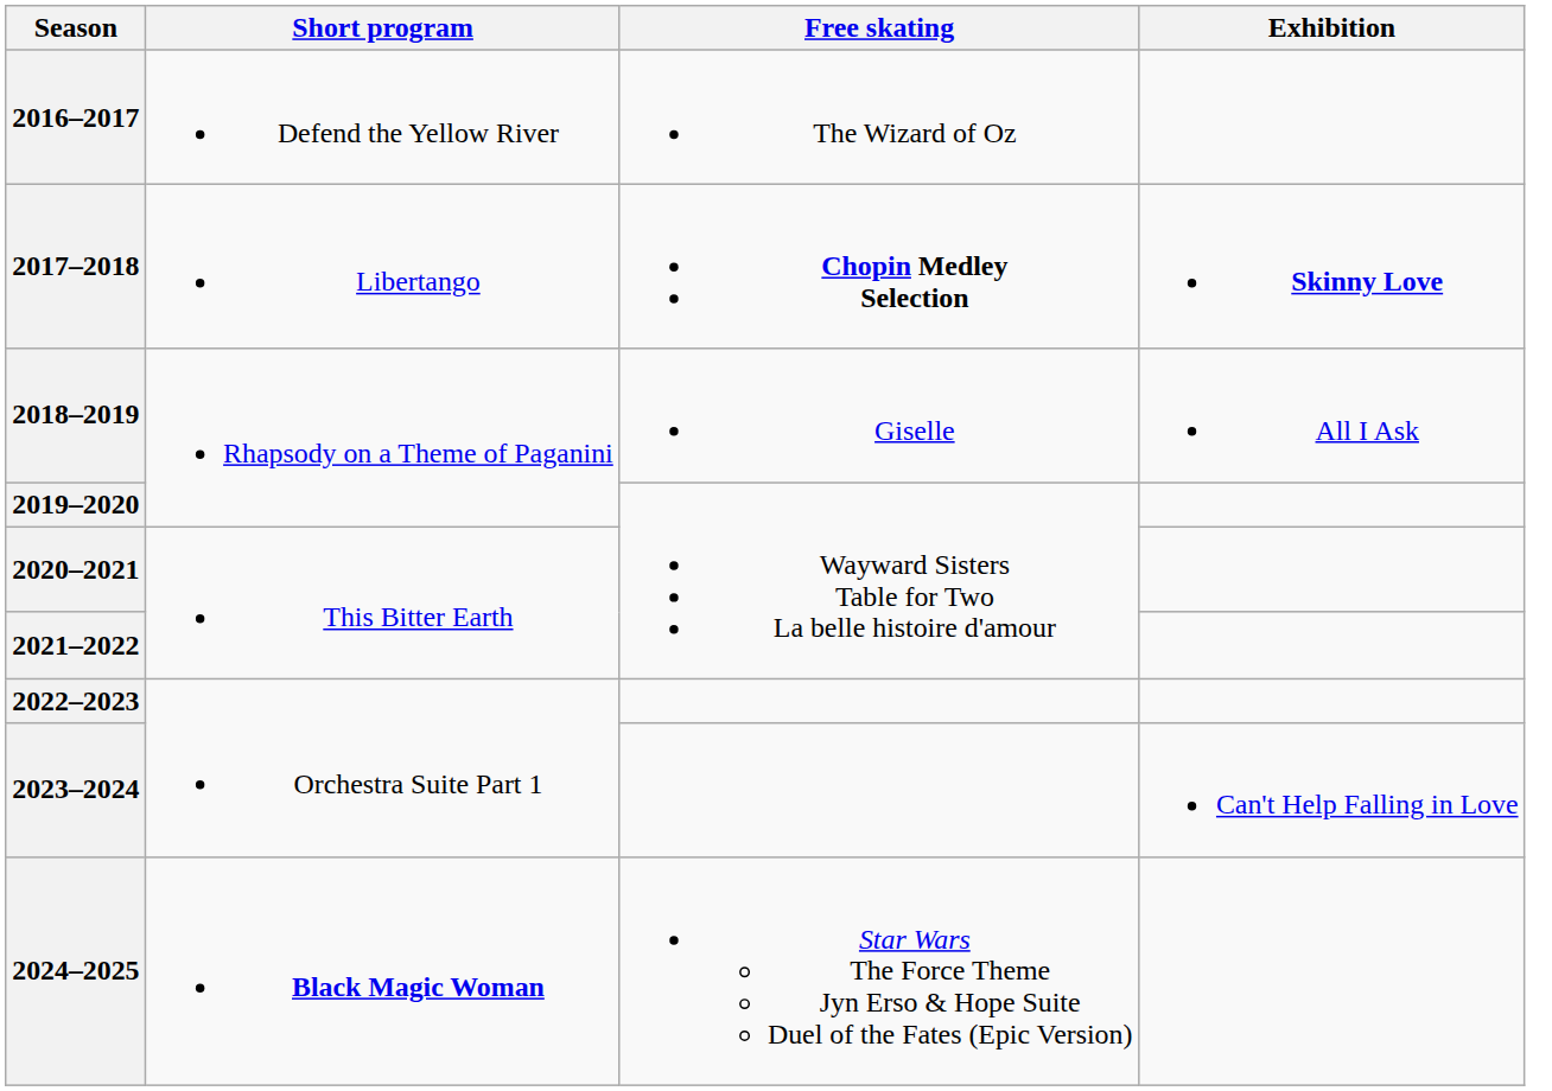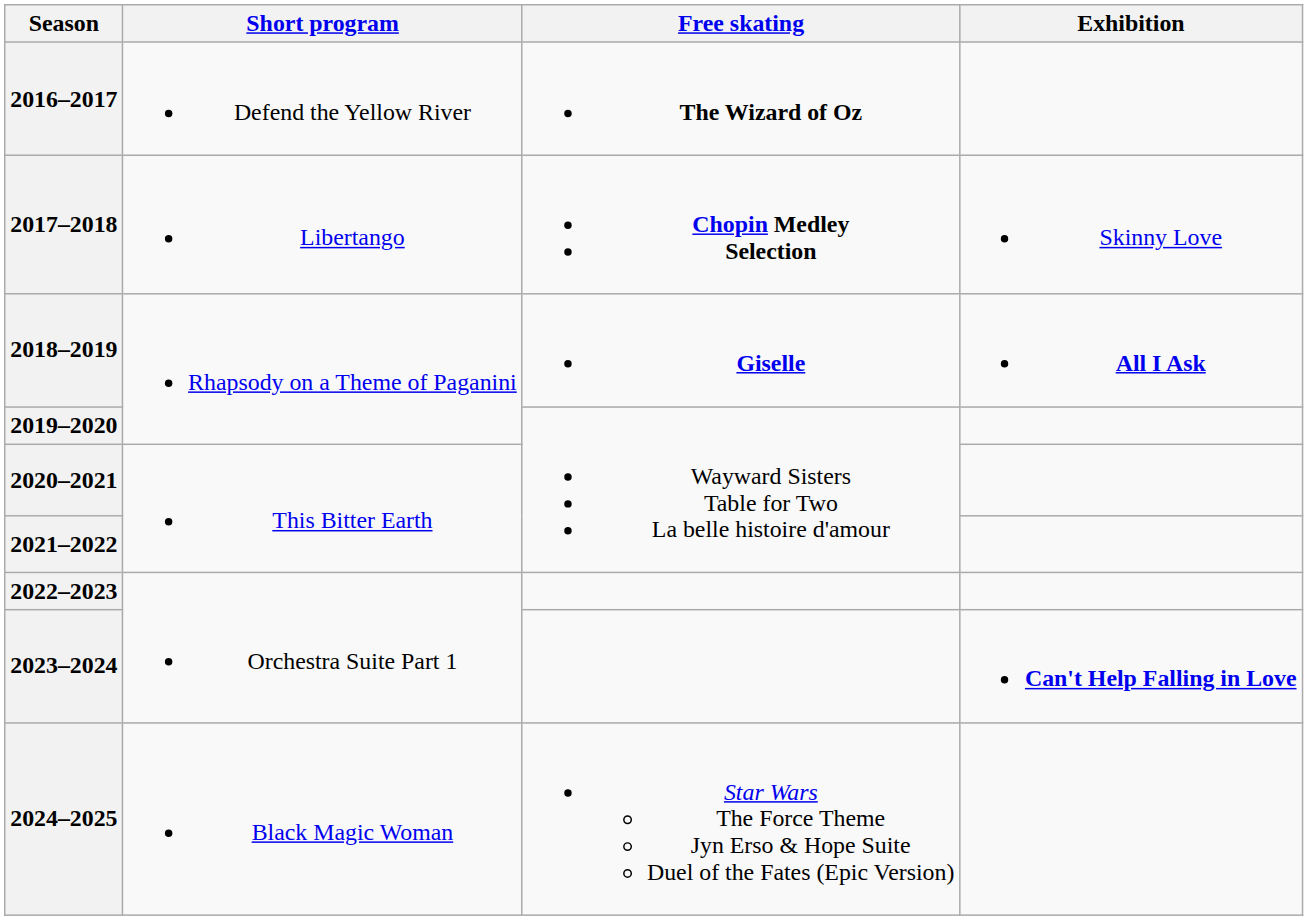2016–2017 | Free skating: normal -> bold
2017–2018 | Exhibition: bold -> normal
2018–2019 | Free skating: normal -> bold
2018–2019 | Exhibition: normal -> bold
2023–2024 | Exhibition: normal -> bold
2024–2025 | Short program: bold -> normal
